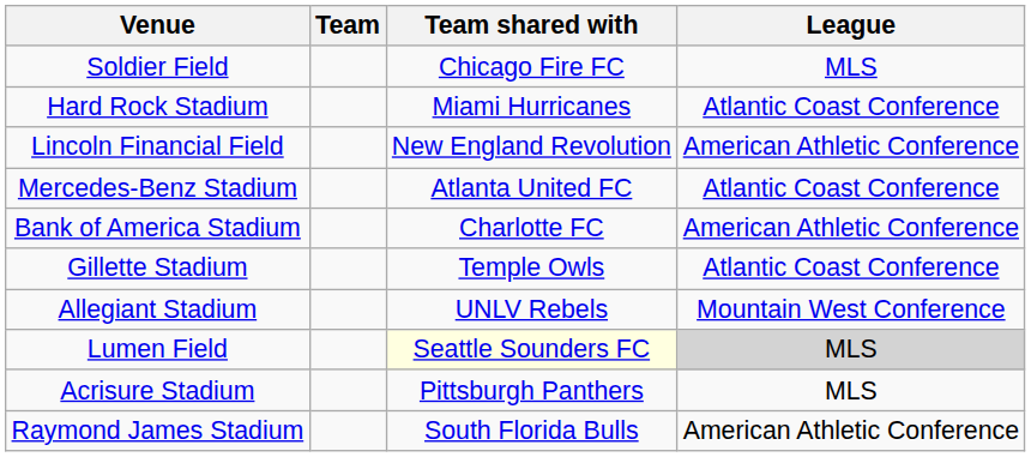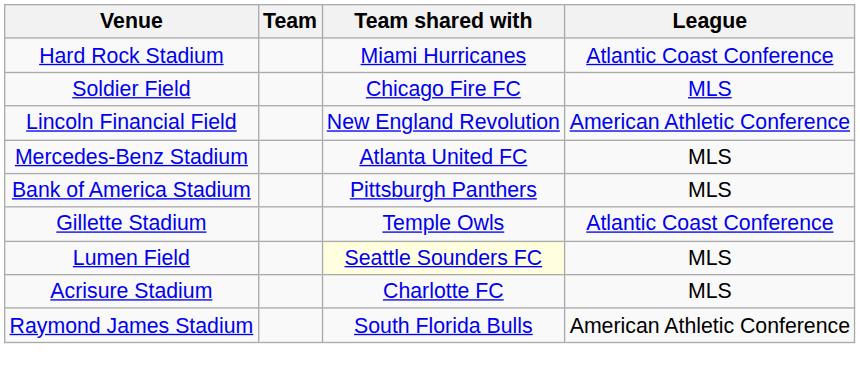rows swapped: Soldier Field <-> Hard Rock Stadium
Mercedes-Benz Stadium | League: Atlantic Coast Conference -> MLS
Bank of America Stadium | Team shared with: Charlotte FC -> Pittsburgh Panthers
Bank of America Stadium | League: American Athletic Conference -> MLS
- row: Allegiant Stadium | UNLV Rebels | Mountain West Conference
Lumen Field | League: lightgrey background -> no background
Acrisure Stadium | Team shared with: Pittsburgh Panthers -> Charlotte FC
